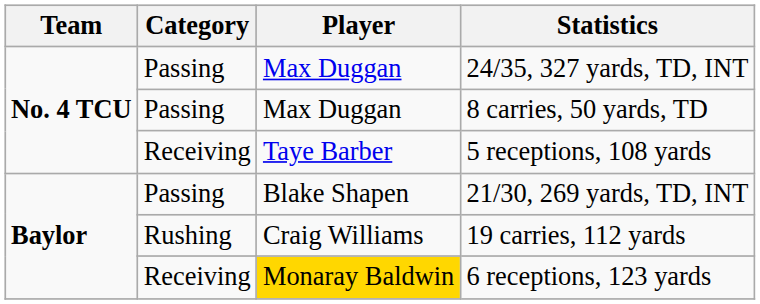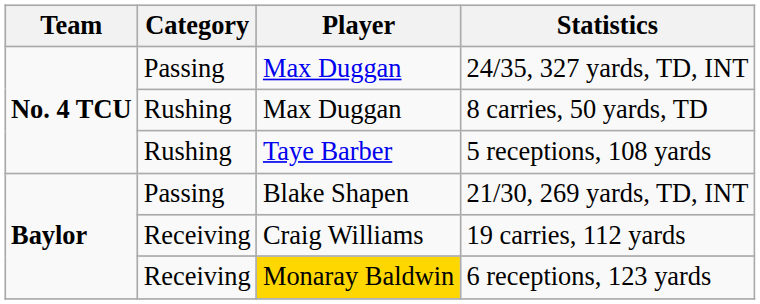8 carries, 50 yards, TD | Category: Passing -> Rushing
5 receptions, 108 yards | Category: Receiving -> Rushing
19 carries, 112 yards | Category: Rushing -> Receiving
